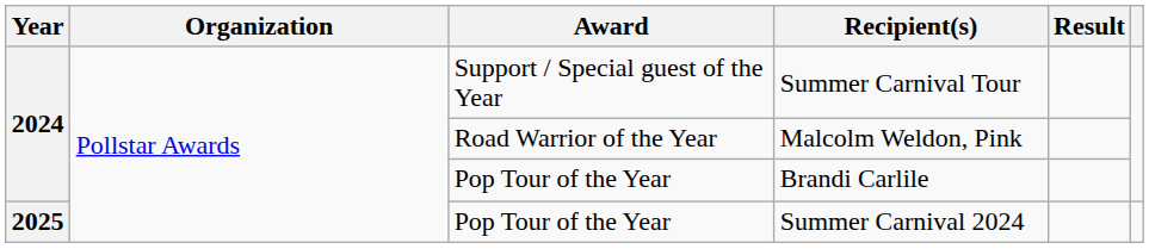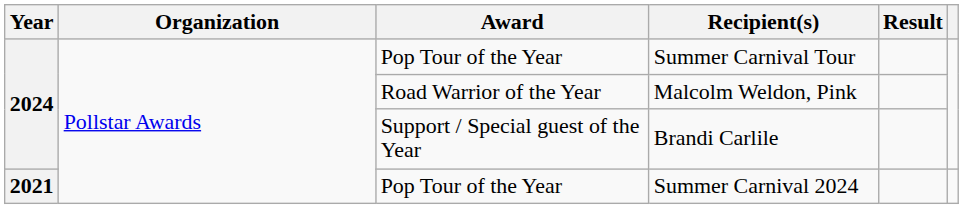Summer Carnival Tour | Award: Support / Special guest of the Year -> Pop Tour of the Year
Brandi Carlile | Award: Pop Tour of the Year -> Support / Special guest of the Year
Summer Carnival 2024 | Year: 2025 -> 2021
